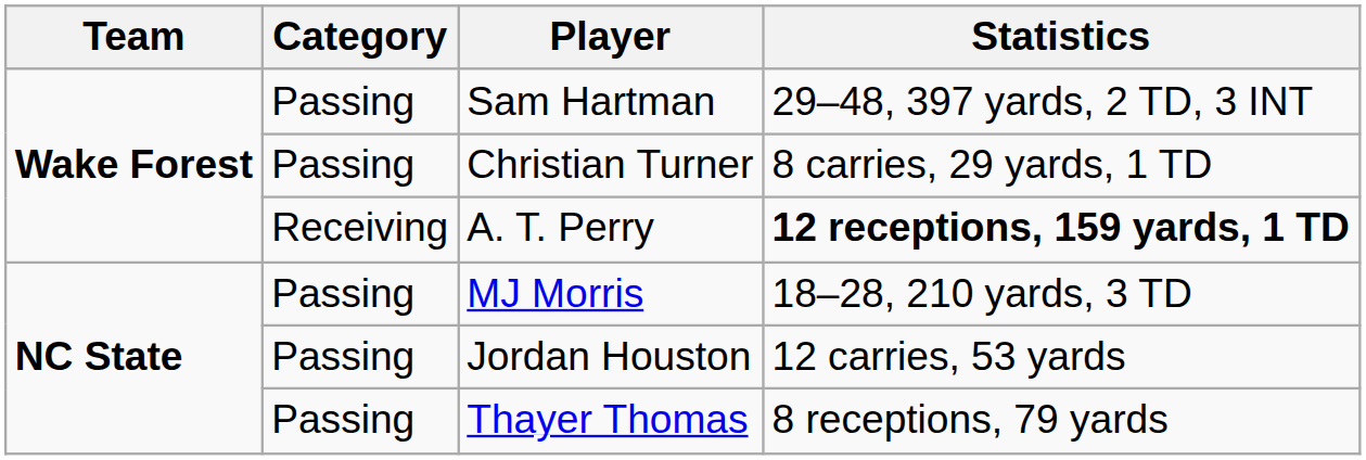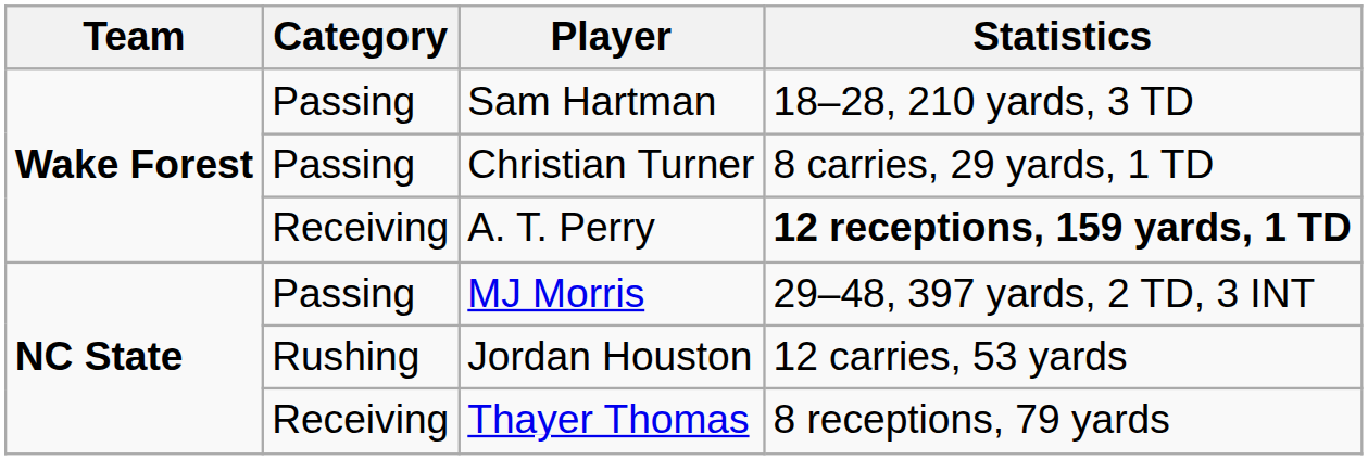Sam Hartman | Statistics: 29–48, 397 yards, 2 TD, 3 INT -> 18–28, 210 yards, 3 TD
MJ Morris | Statistics: 18–28, 210 yards, 3 TD -> 29–48, 397 yards, 2 TD, 3 INT
Jordan Houston | Category: Passing -> Rushing
Thayer Thomas | Category: Passing -> Receiving
